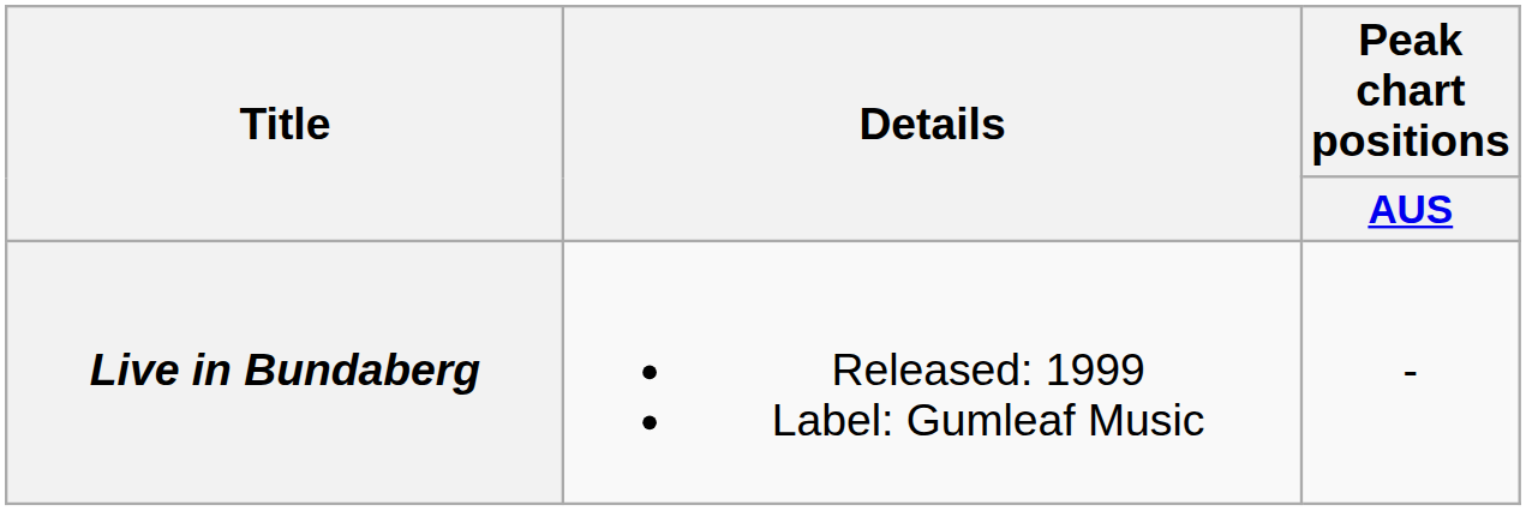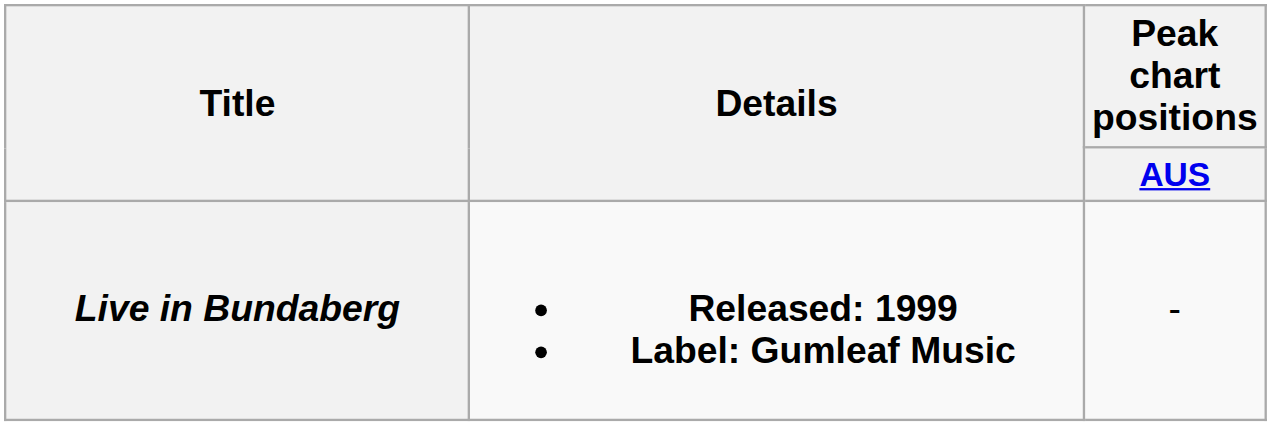Live in Bundaberg | Details: normal -> bold
